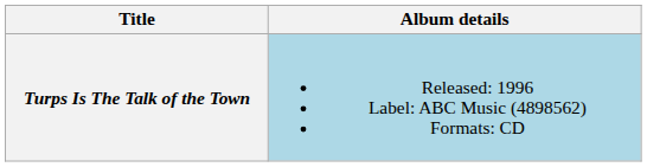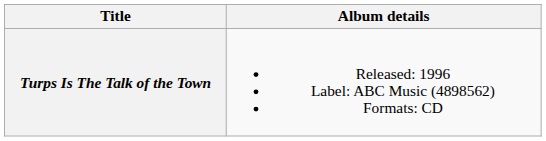Turps Is The Talk of the Town | Album details: lightblue background -> no background
